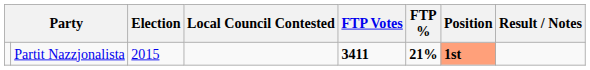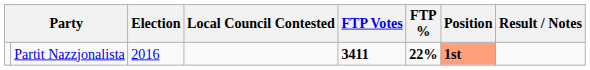Partit Nazzjonalista | Election: 2015 -> 2016
Partit Nazzjonalista | FTP %: 21% -> 22%
